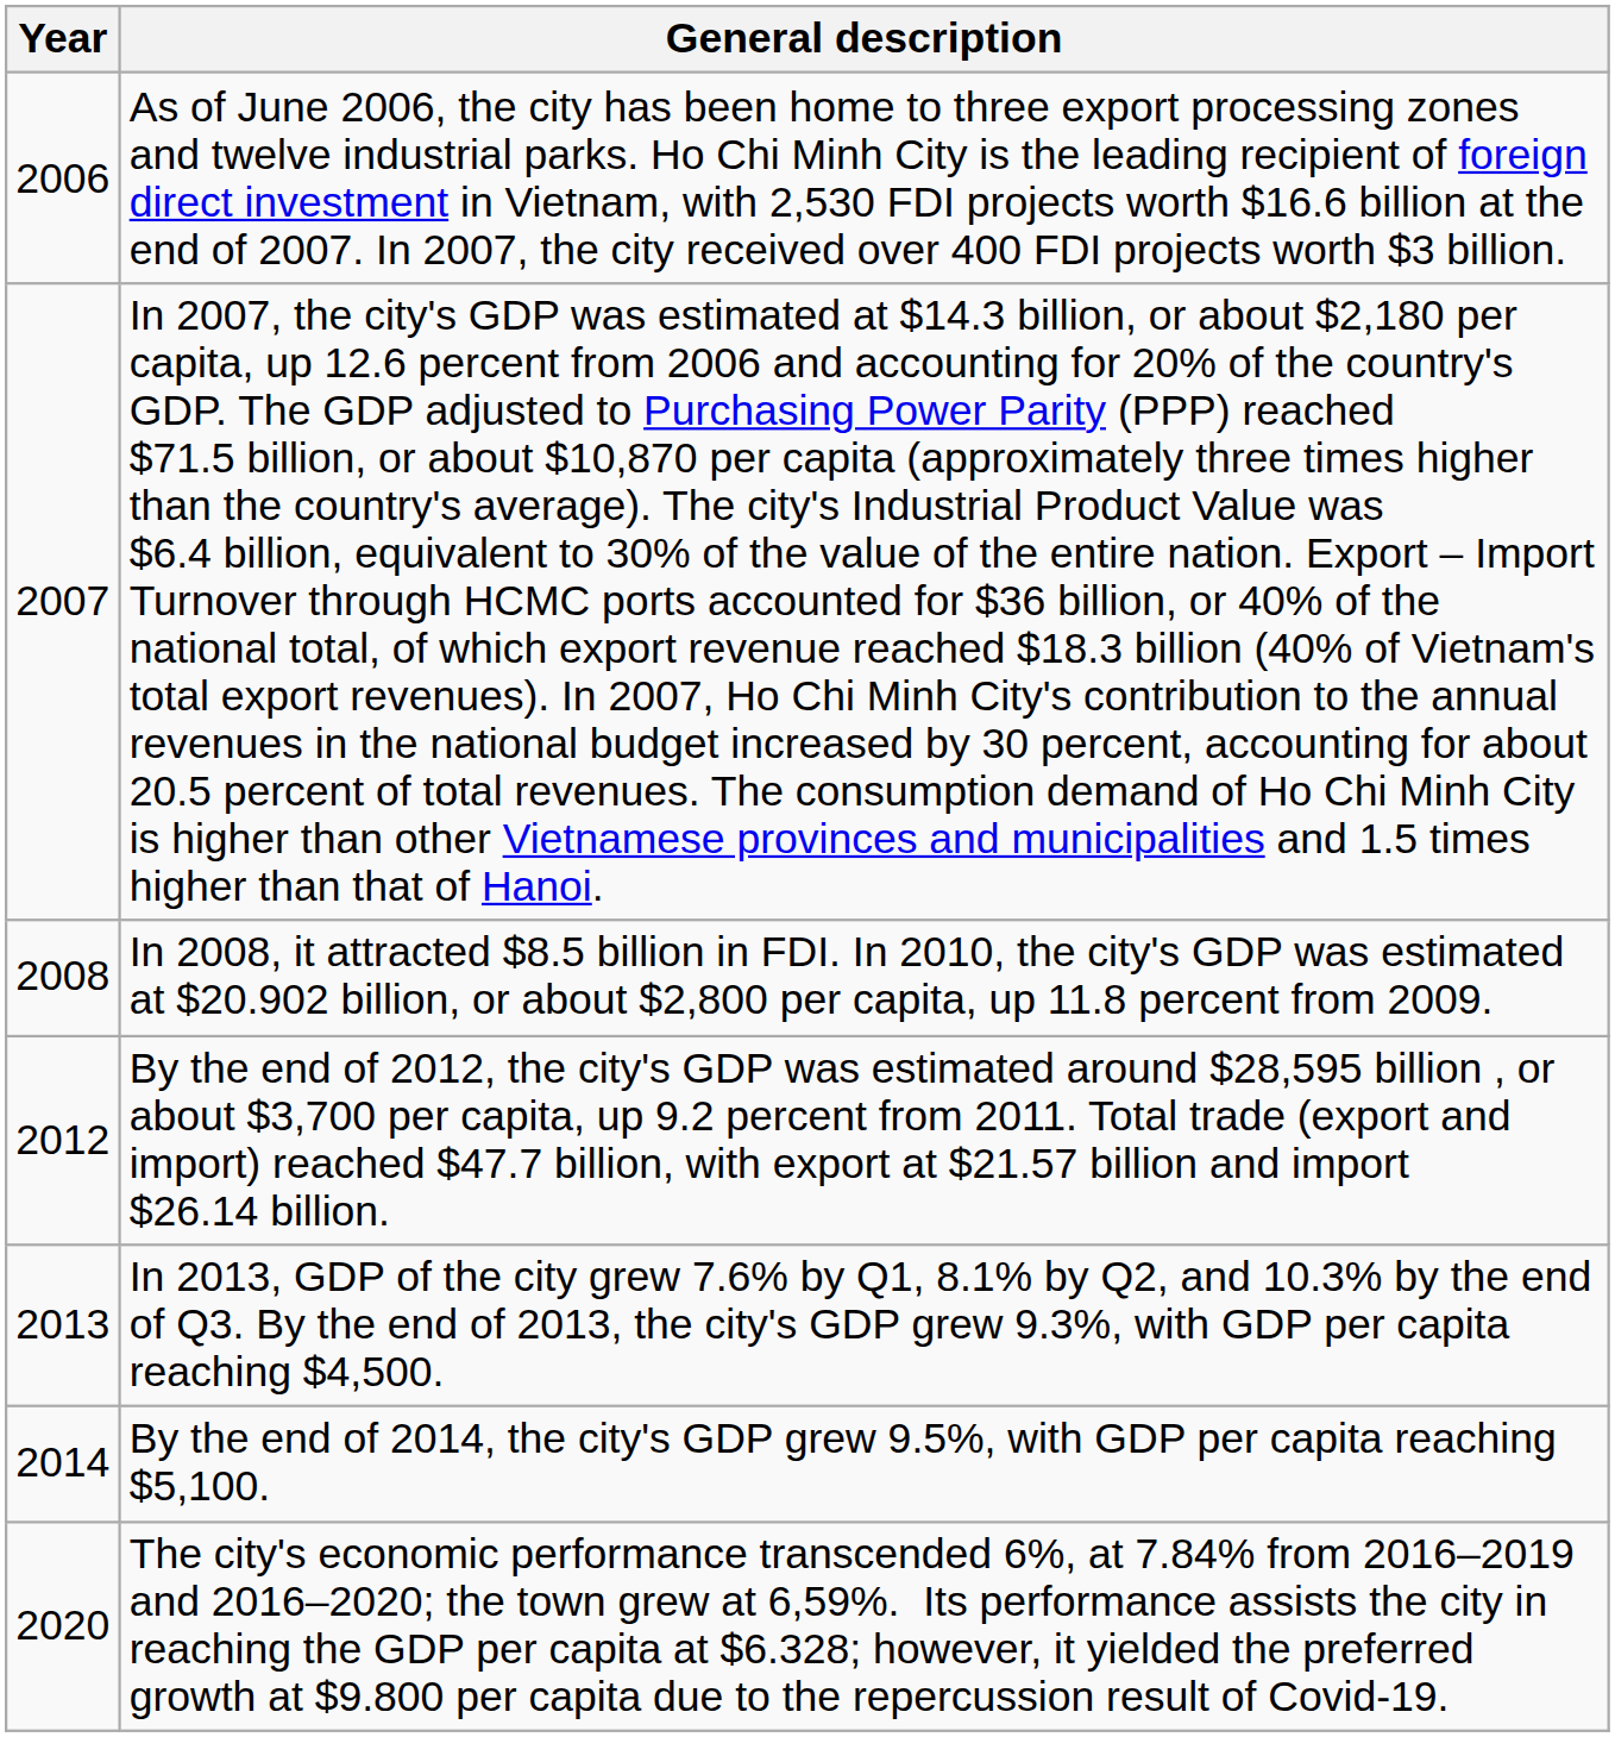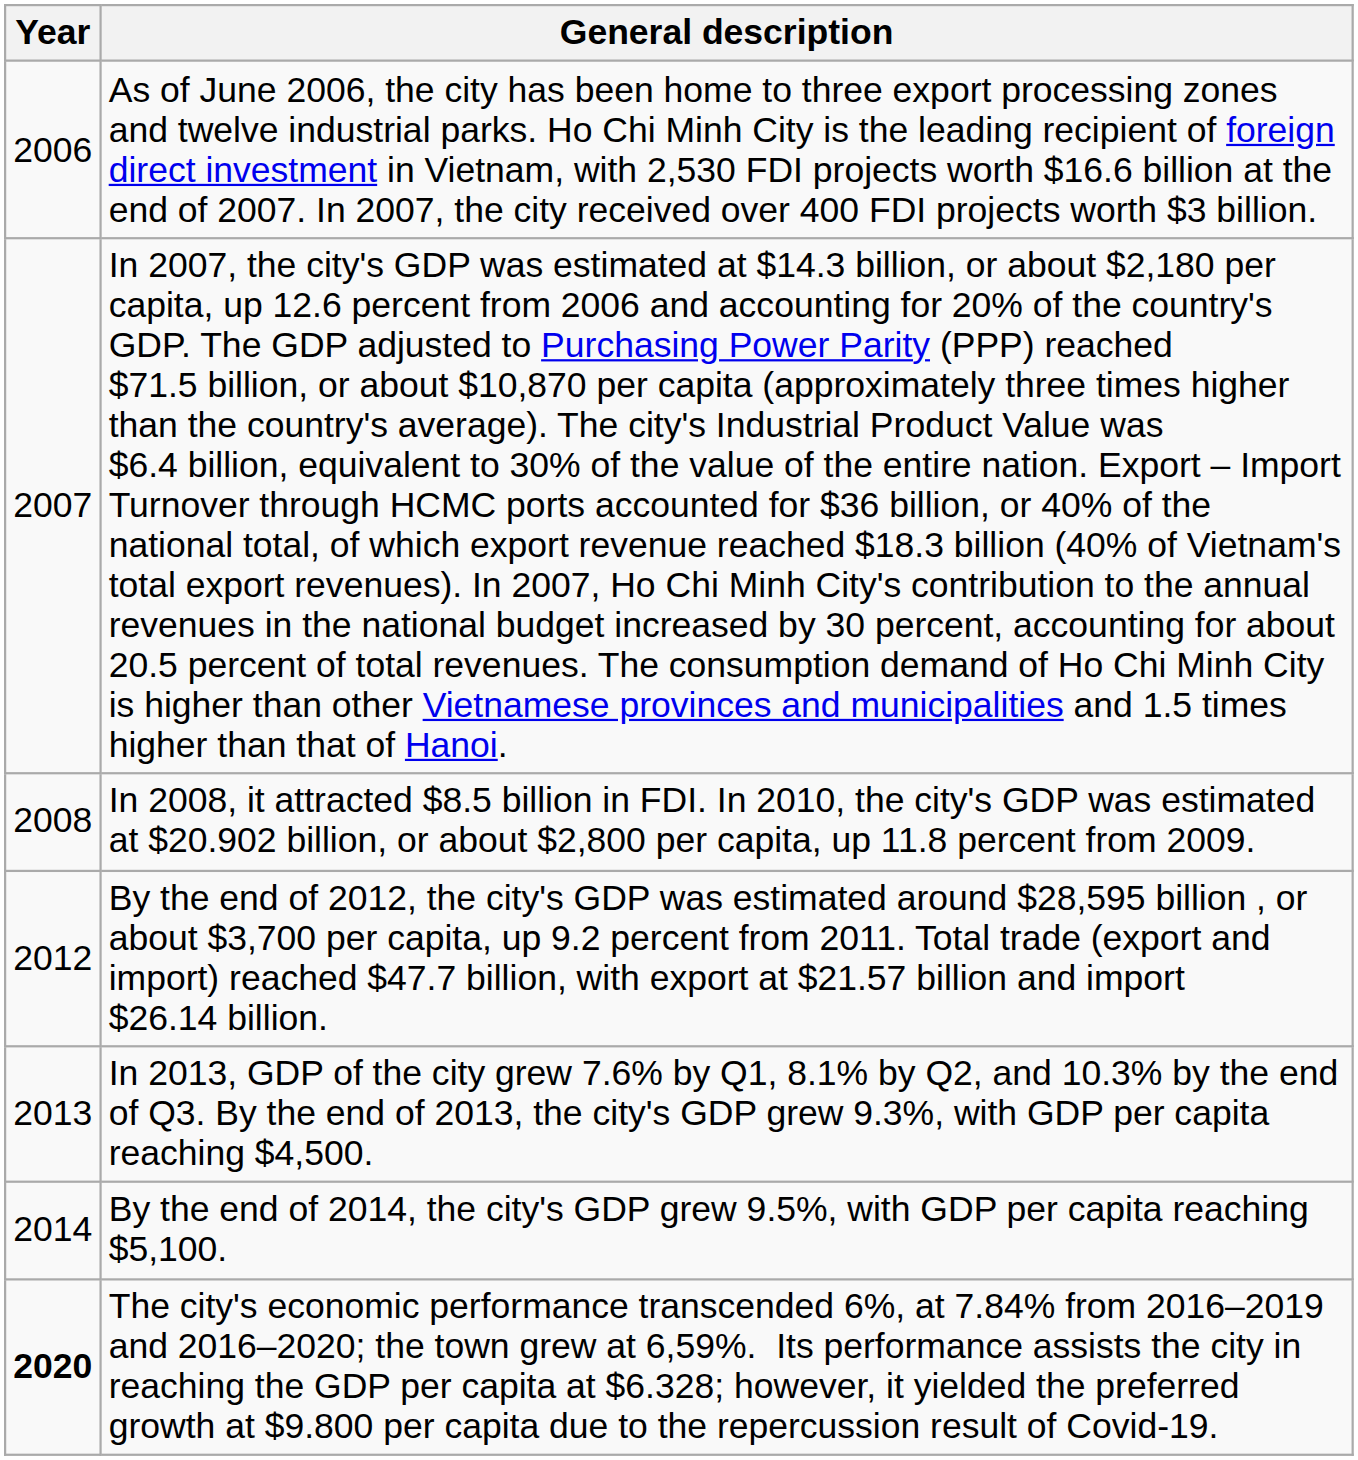row 8 | Year: normal -> bold
